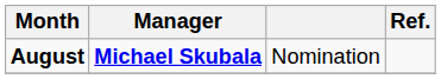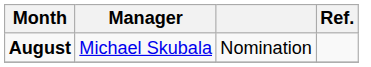August | Manager: bold -> normal
